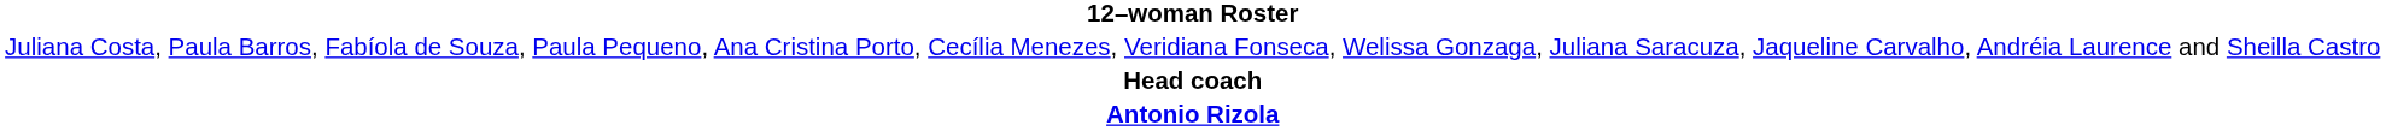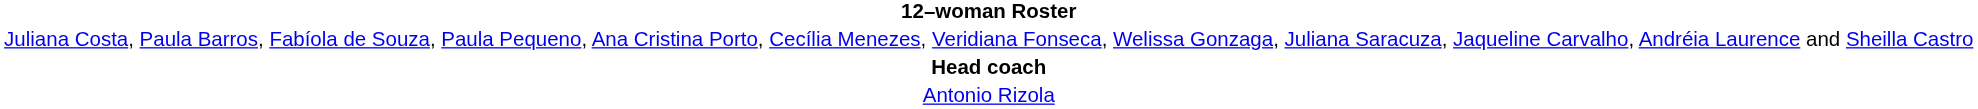row 4 | column 1: bold -> normal
